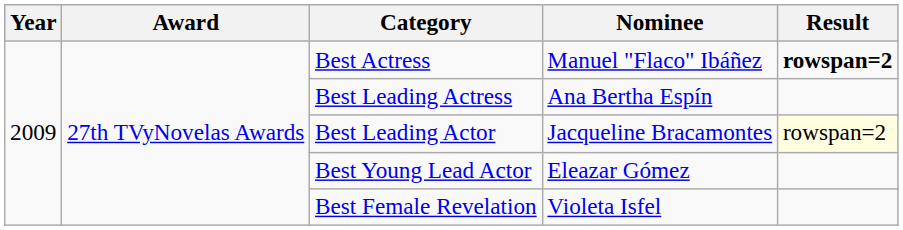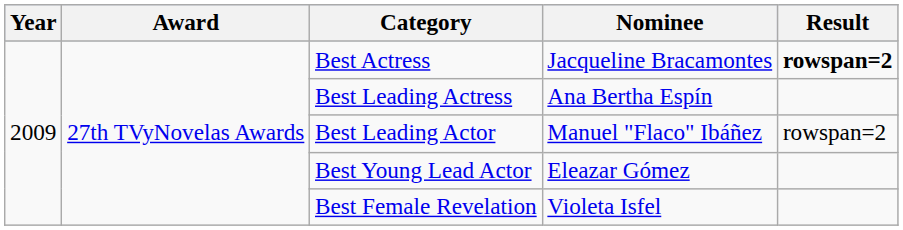Best Actress | Nominee: Manuel "Flaco" Ibáñez -> Jacqueline Bracamontes
Best Leading Actor | Nominee: Jacqueline Bracamontes -> Manuel "Flaco" Ibáñez
Best Leading Actor | Result: lightyellow background -> no background
